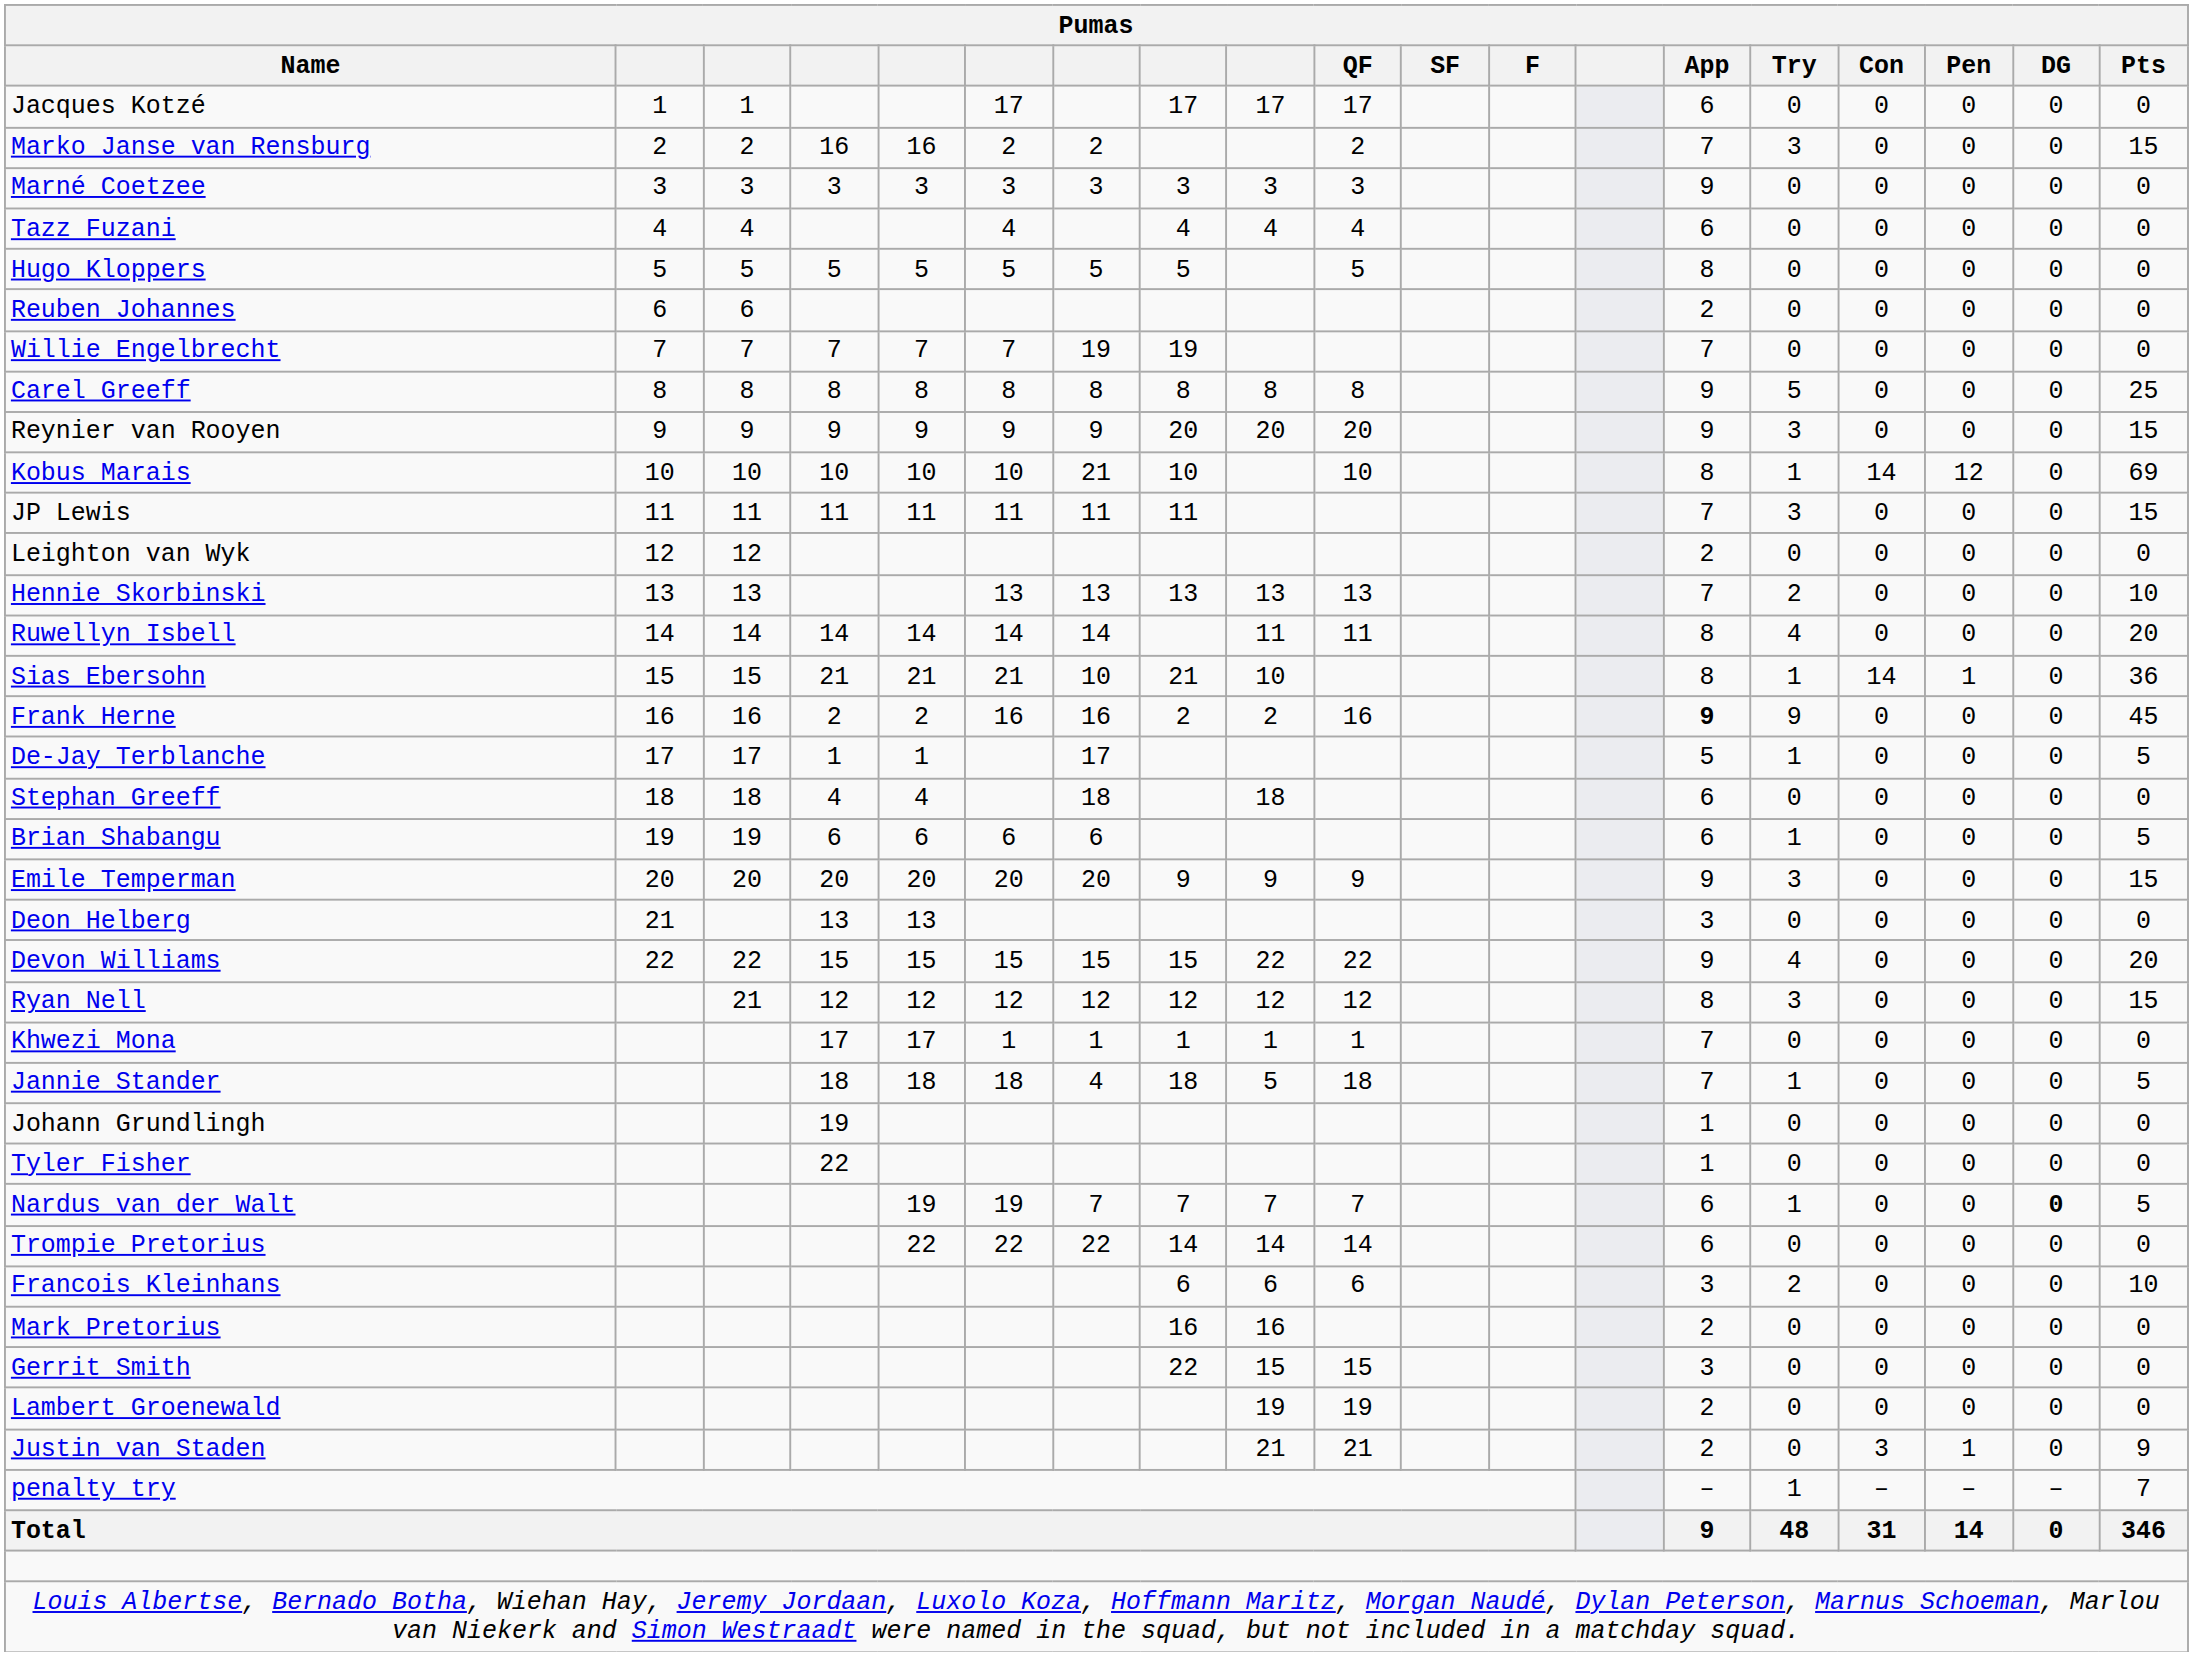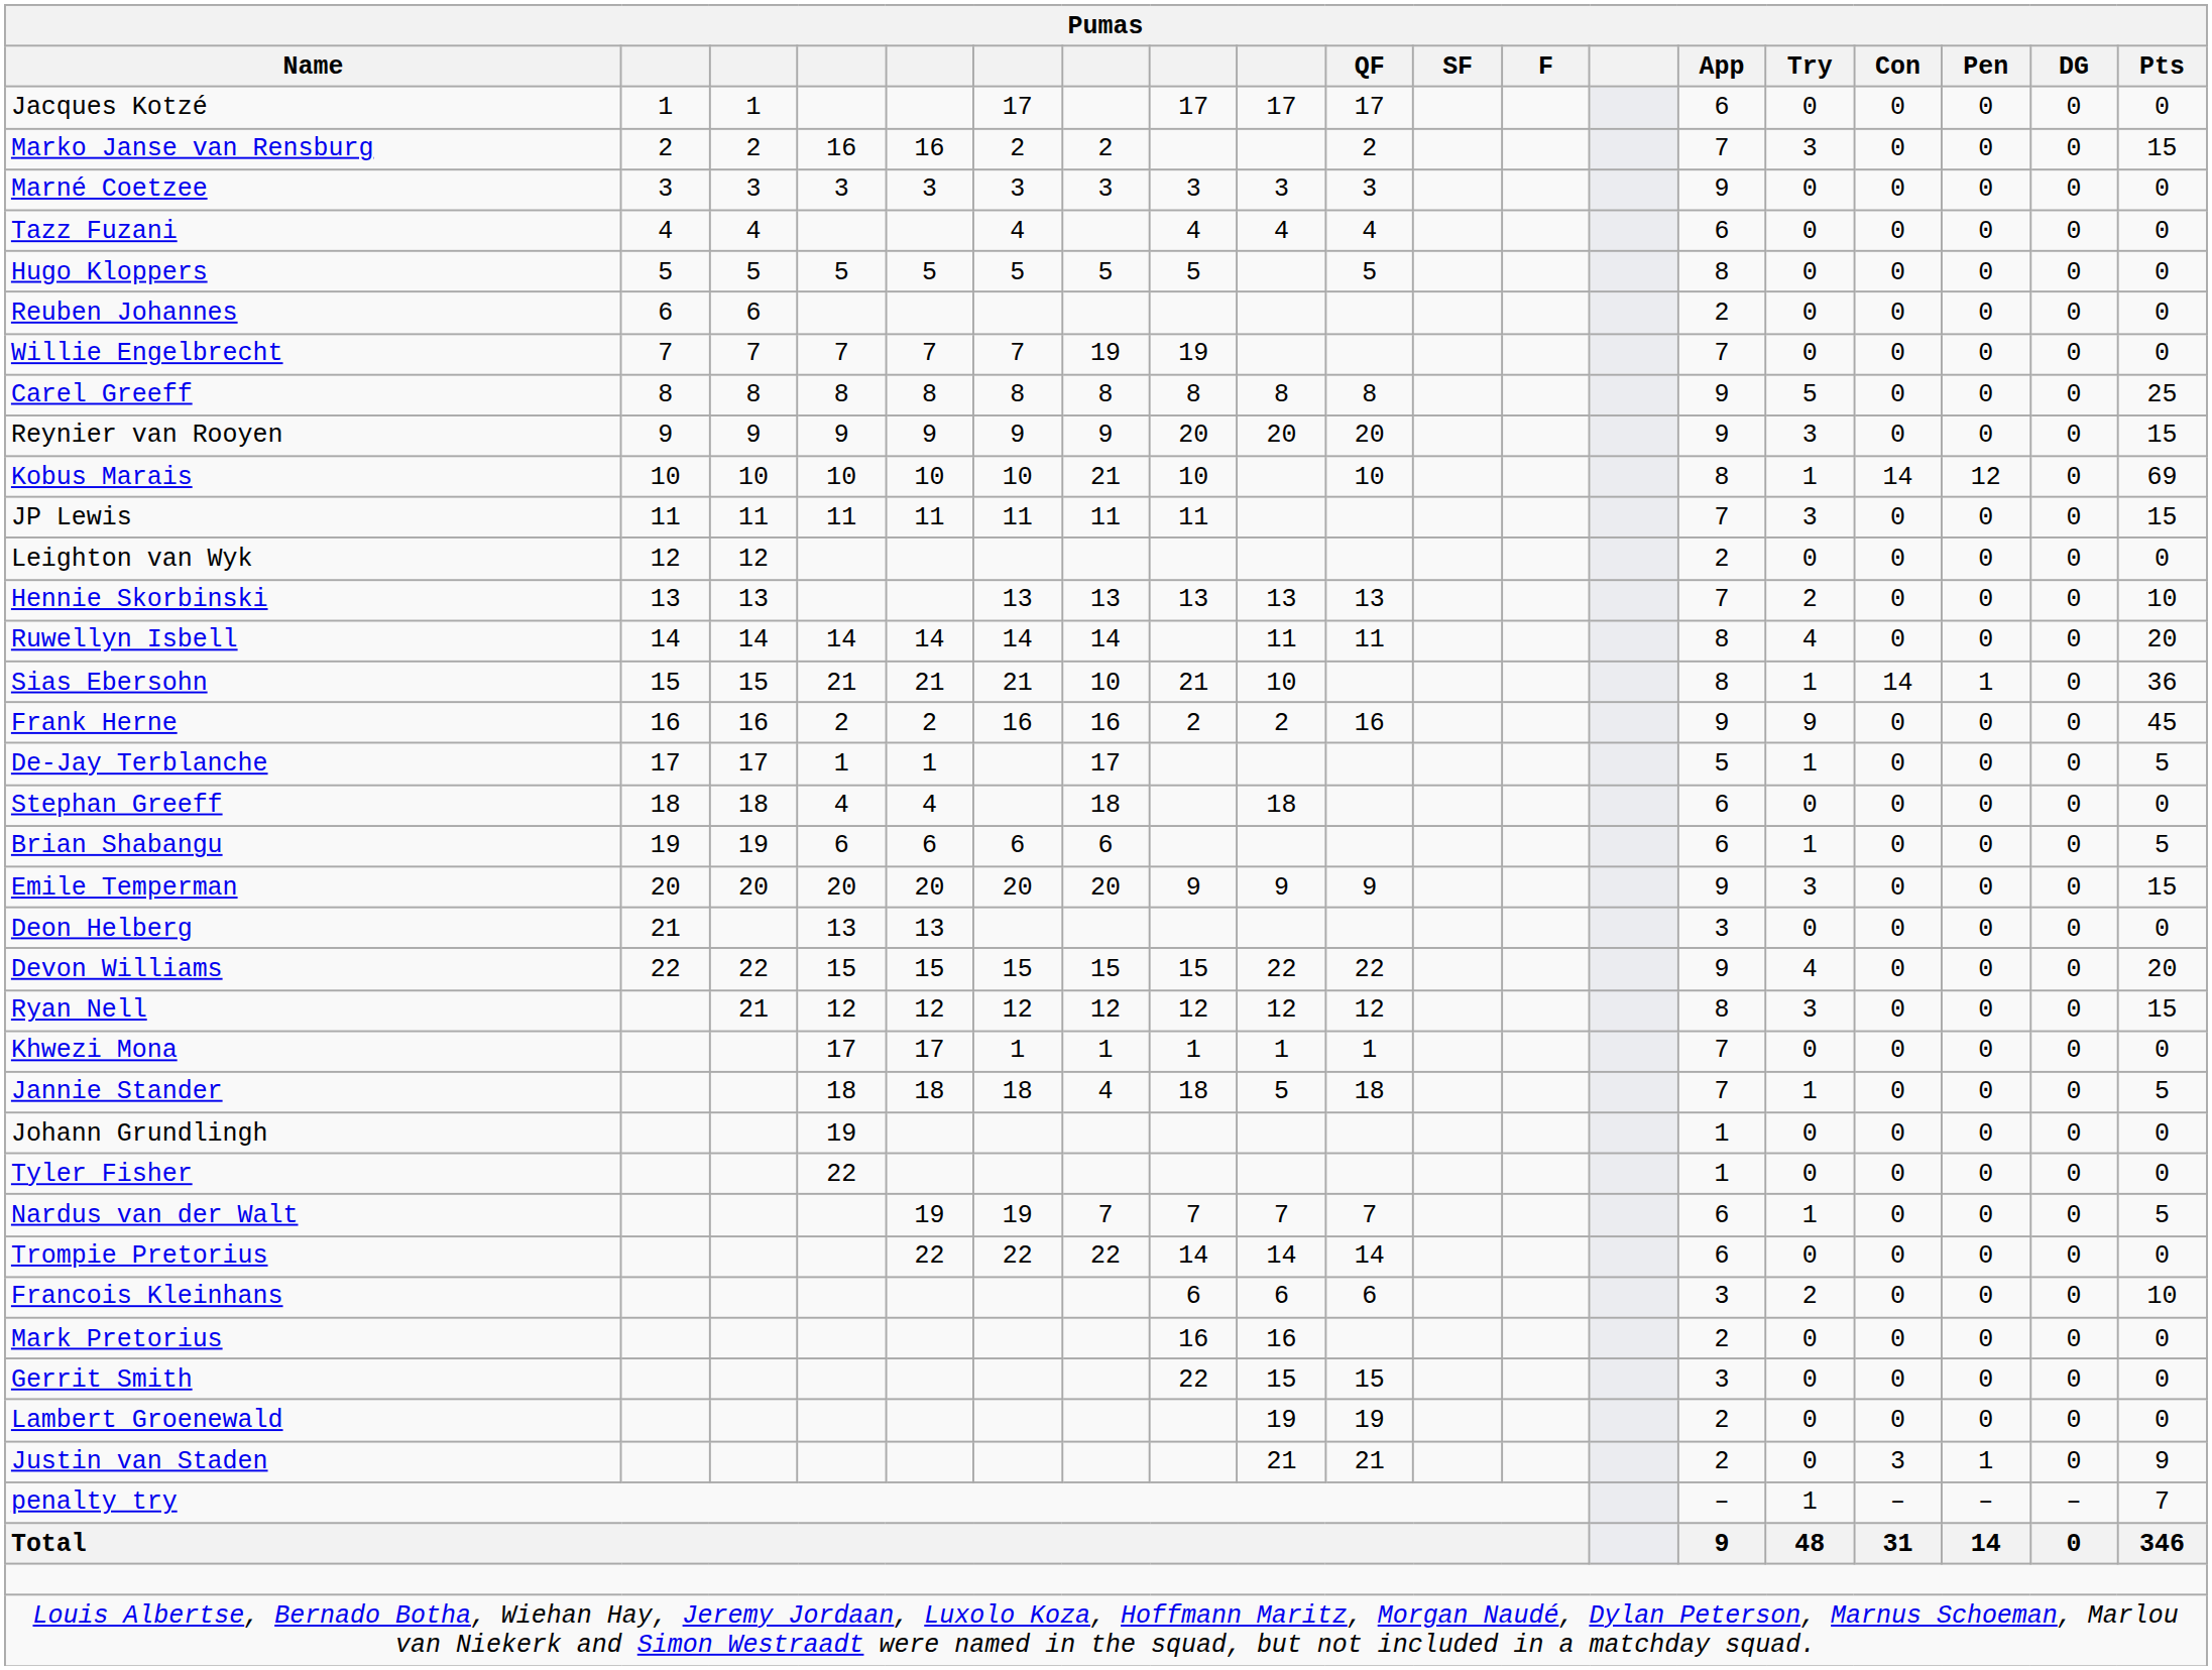Frank Herne | App: bold -> normal
Nardus van der Walt | DG: bold -> normal
